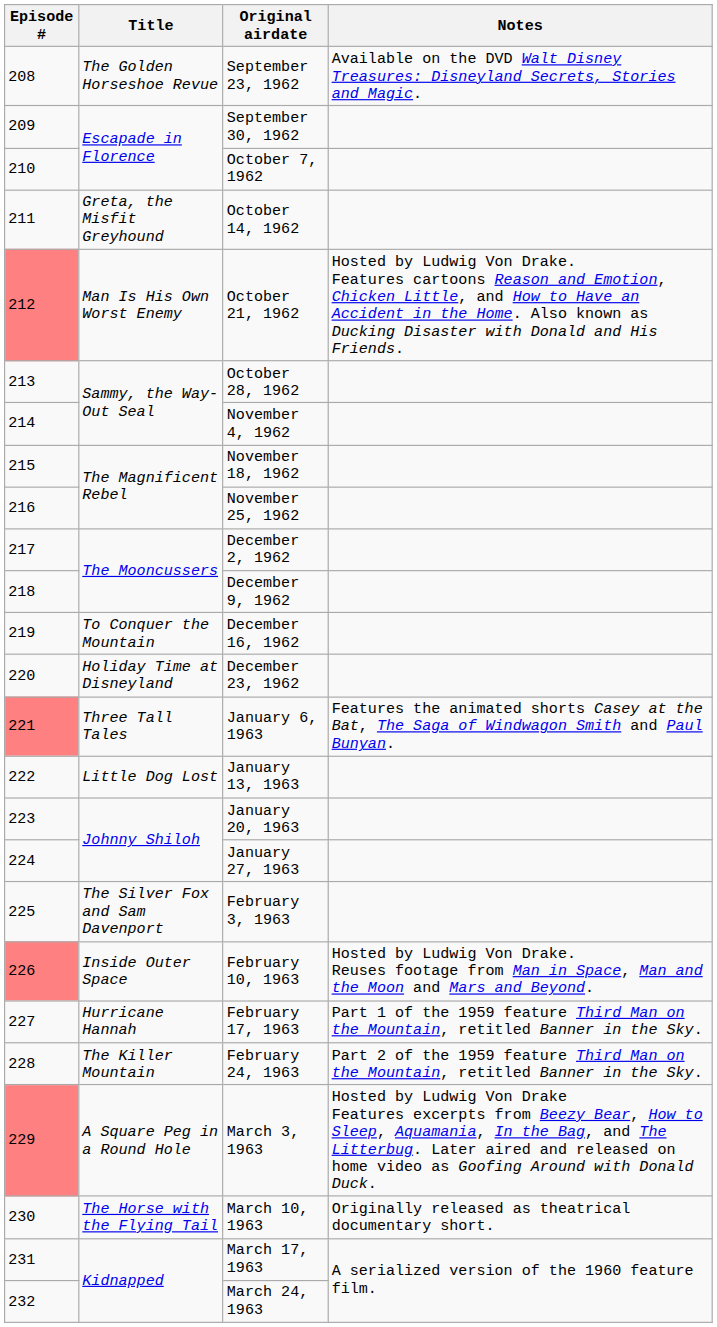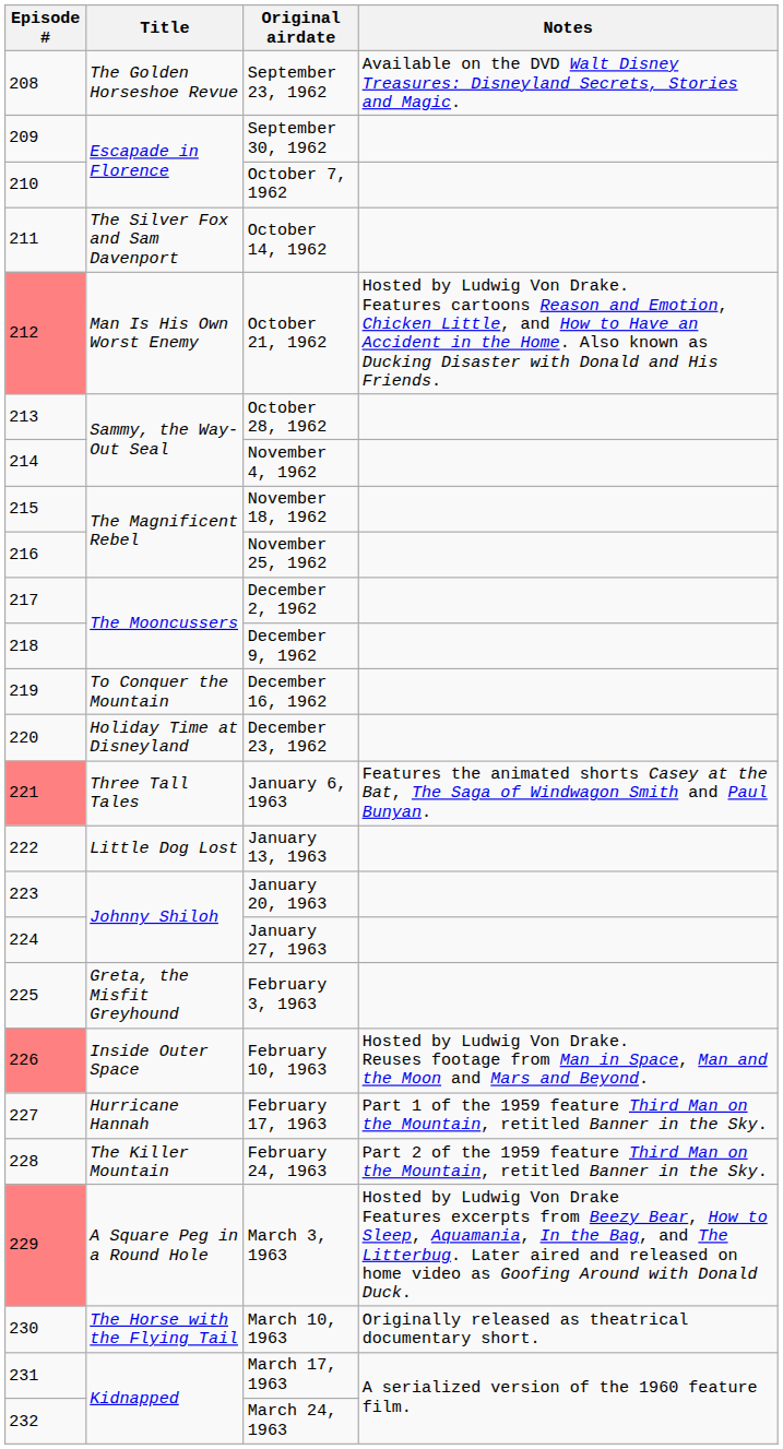October 14, 1962 | Title: Greta, the Misfit Greyhound -> The Silver Fox and Sam Davenport
February 3, 1963 | Title: The Silver Fox and Sam Davenport -> Greta, the Misfit Greyhound
